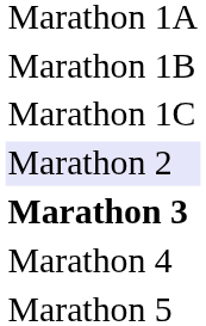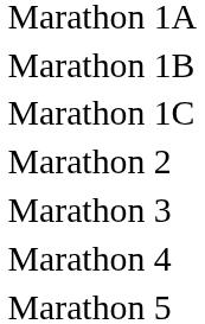Marathon 2 | column 1: lavender background -> no background
Marathon 3 | column 1: bold -> normal
